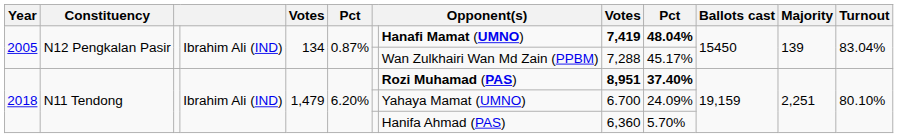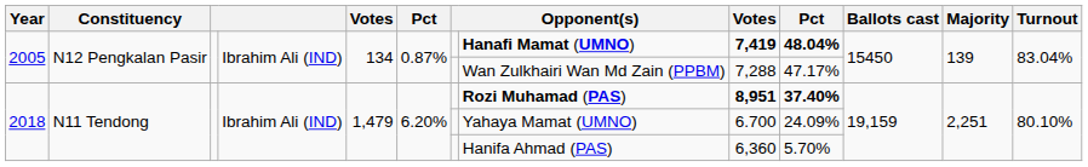row 3 | column 10: 45.17% -> 47.17%
